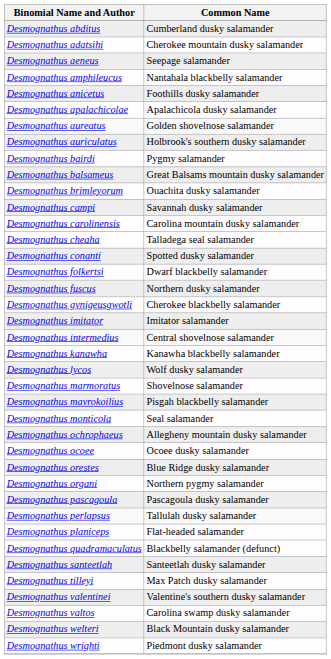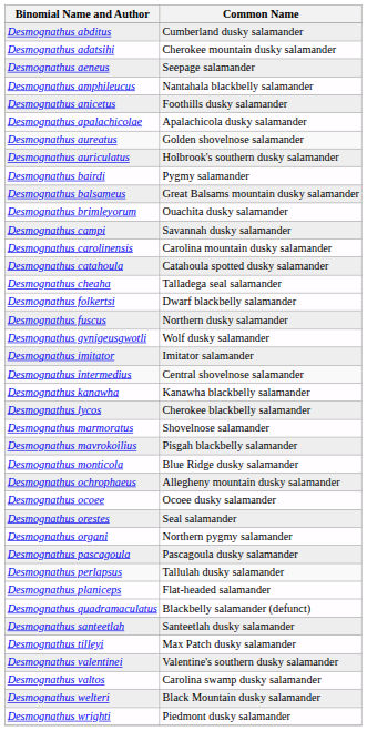+ row: Desmognathus catahoula | Catahoula spotted dusky salamander
- row: Desmognathus conanti | Spotted dusky salamander
Desmognathus gvnigeusgwotli | Common Name: Cherokee blackbelly salamander -> Wolf dusky salamander
Desmognathus lycos | Common Name: Wolf dusky salamander -> Cherokee blackbelly salamander
Desmognathus monticola | Common Name: Seal salamander -> Blue Ridge dusky salamander
Desmognathus orestes | Common Name: Blue Ridge dusky salamander -> Seal salamander
